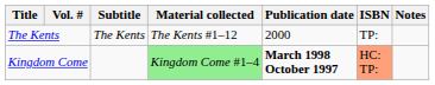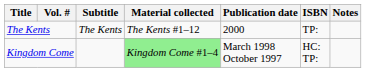Kingdom Come | Publication date: bold -> normal
Kingdom Come | ISBN: lightsalmon background -> no background
